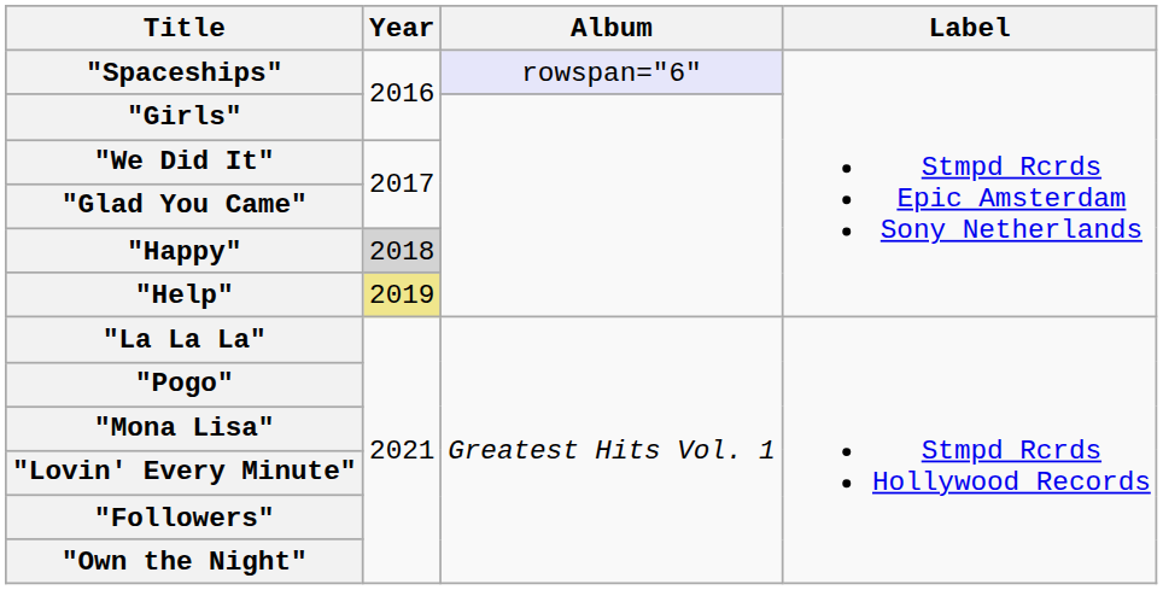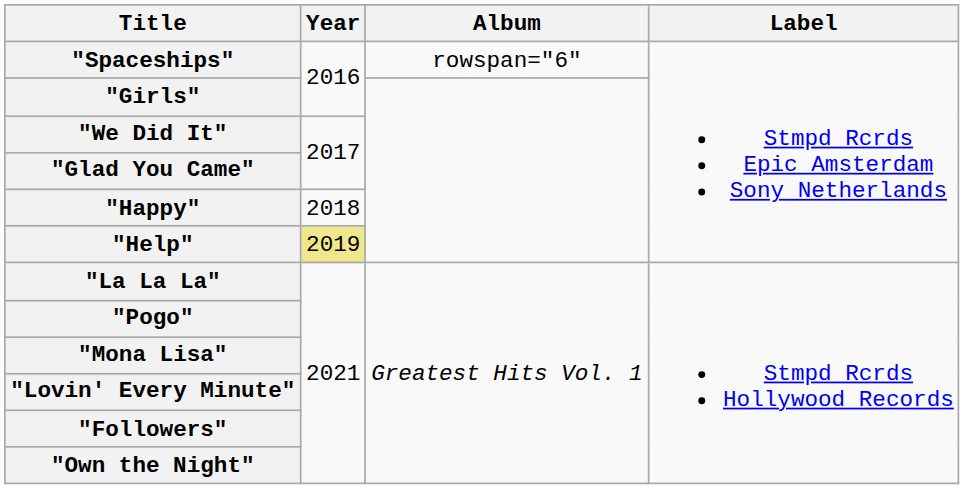"Spaceships" | Album: lavender background -> no background
"Happy" | Year: lightgrey background -> no background
